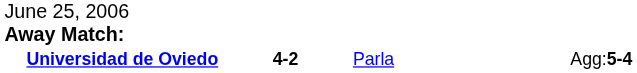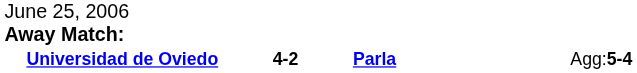Universidad de Oviedo | column 3: normal -> bold
